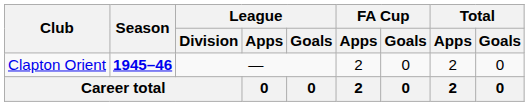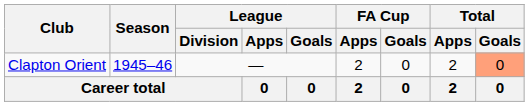Clapton Orient | Season: bold -> normal
Clapton Orient | Total / Goals: no background -> lightsalmon background
